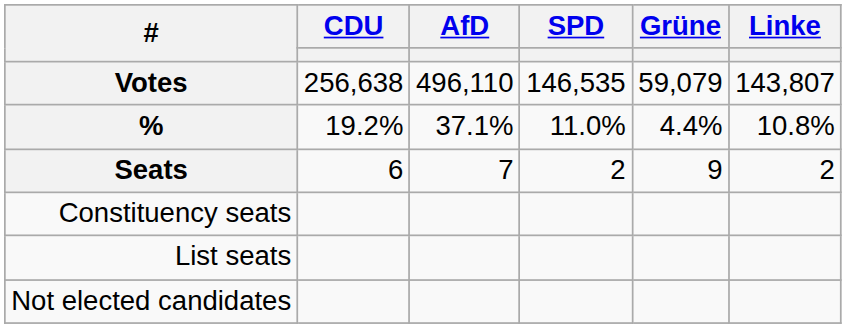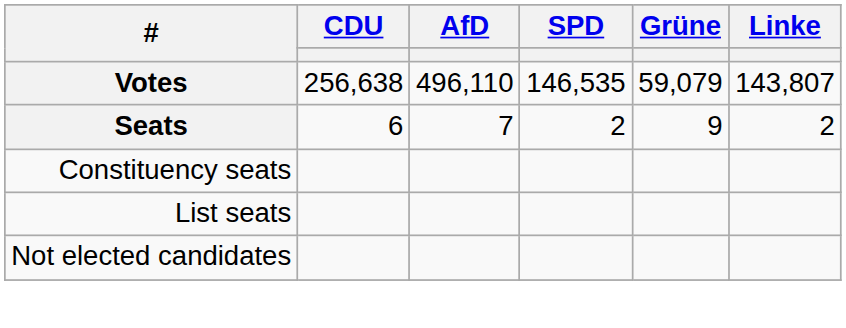- row: % | 19.2% | 37.1% | 11.0% | 4.4% | 10.8%
